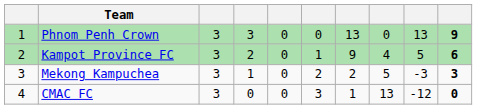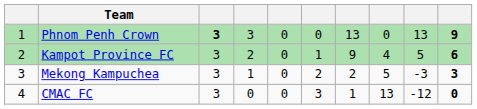Phnom Penh Crown | column 3: normal -> bold
